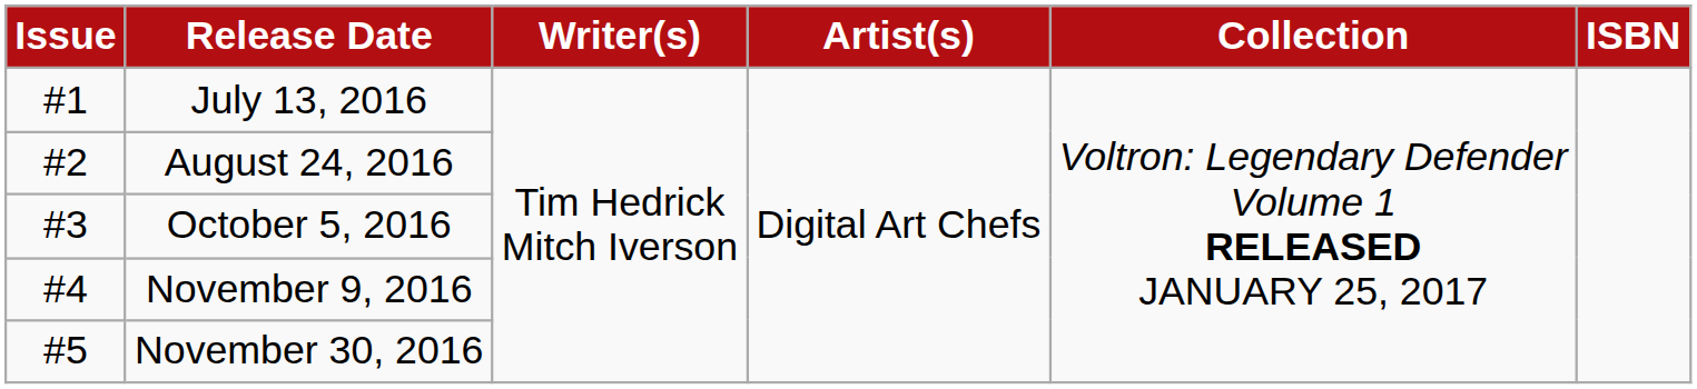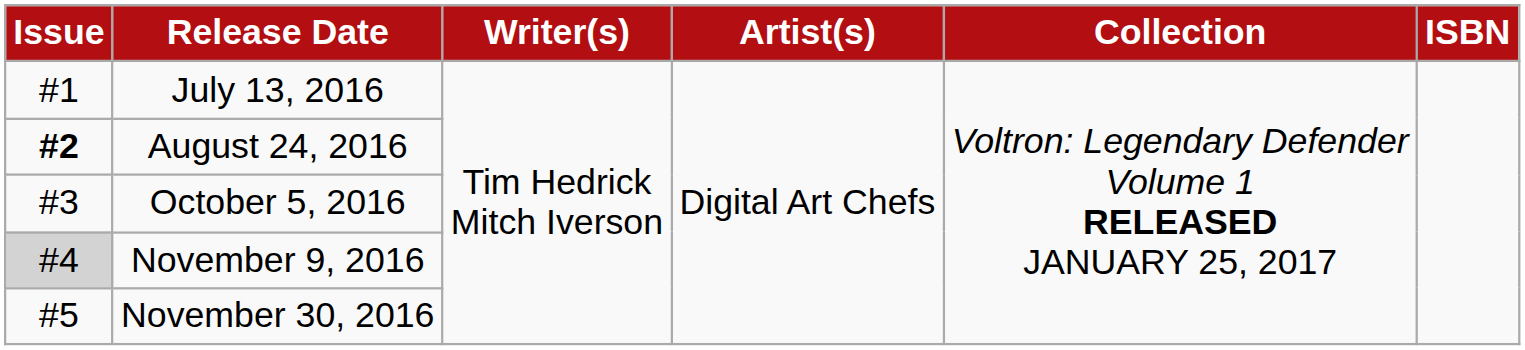August 24, 2016 | Issue: normal -> bold
November 9, 2016 | Issue: no background -> lightgrey background
